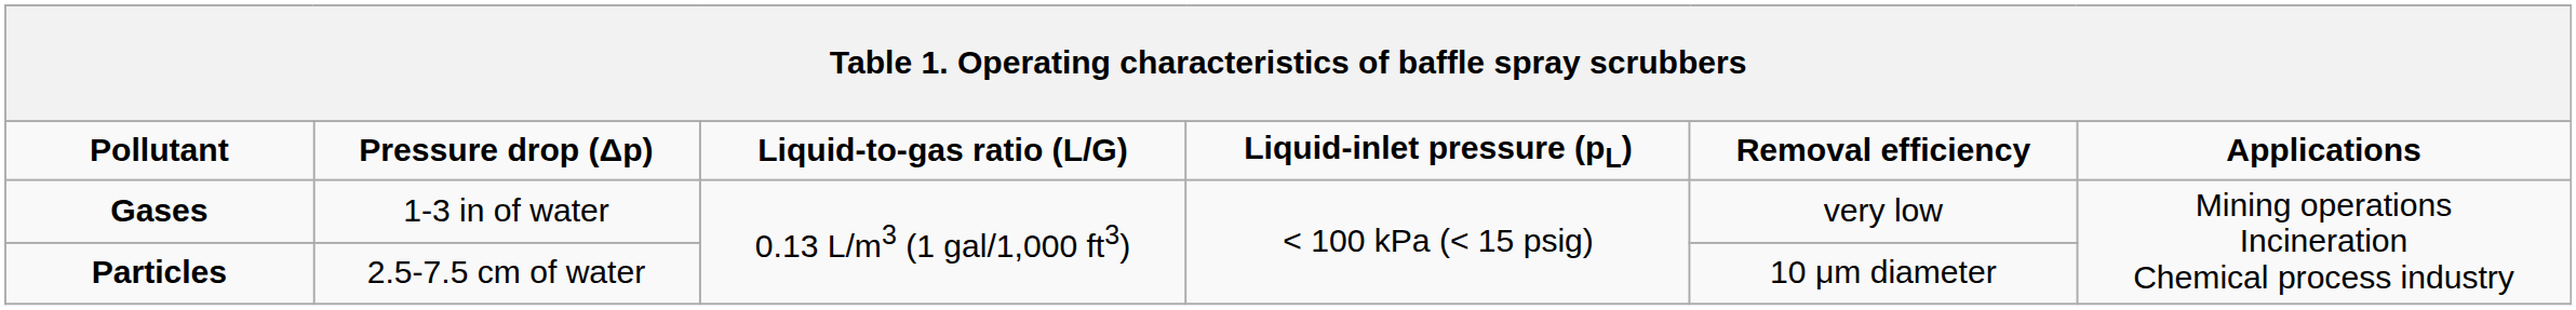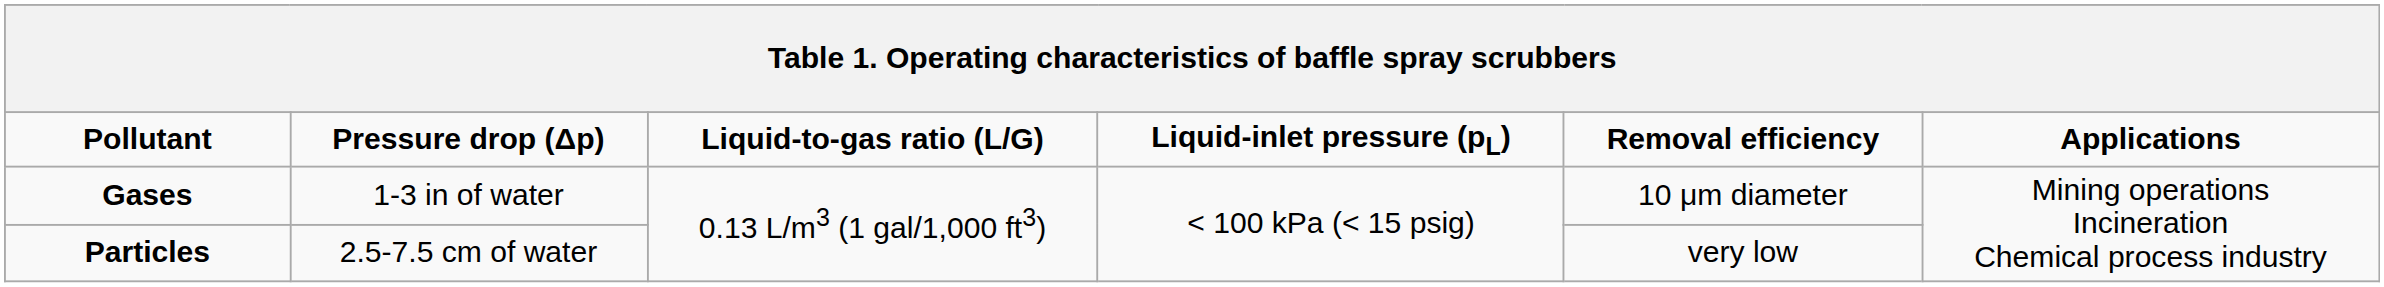Gases | Removal efficiency: very low -> 10 μm diameter
Particles | Removal efficiency: 10 μm diameter -> very low
